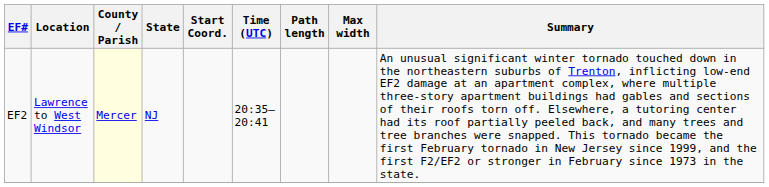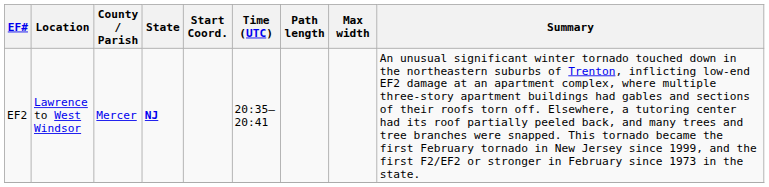EF2 | County / Parish: lightyellow background -> no background
EF2 | State: normal -> bold
